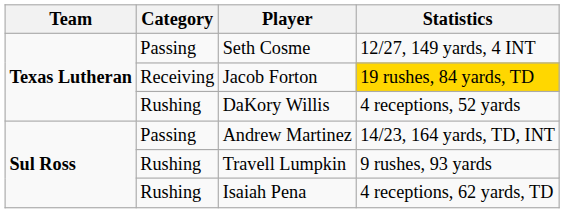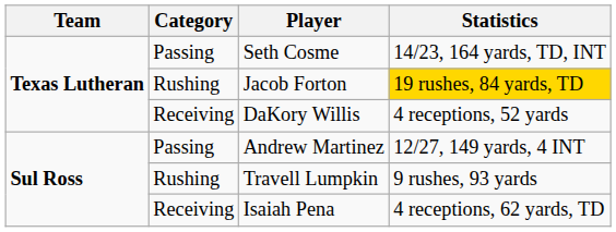Seth Cosme | Statistics: 12/27, 149 yards, 4 INT -> 14/23, 164 yards, TD, INT
Jacob Forton | Category: Receiving -> Rushing
DaKory Willis | Category: Rushing -> Receiving
Andrew Martinez | Statistics: 14/23, 164 yards, TD, INT -> 12/27, 149 yards, 4 INT
Isaiah Pena | Category: Rushing -> Receiving
